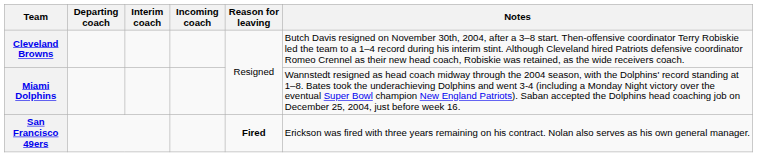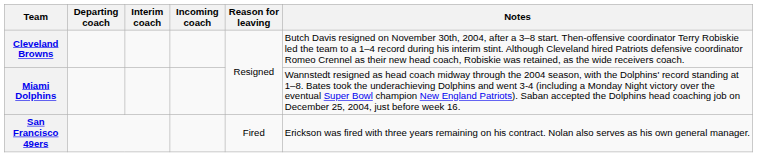San Francisco 49ers | Reason for leaving: bold -> normal
